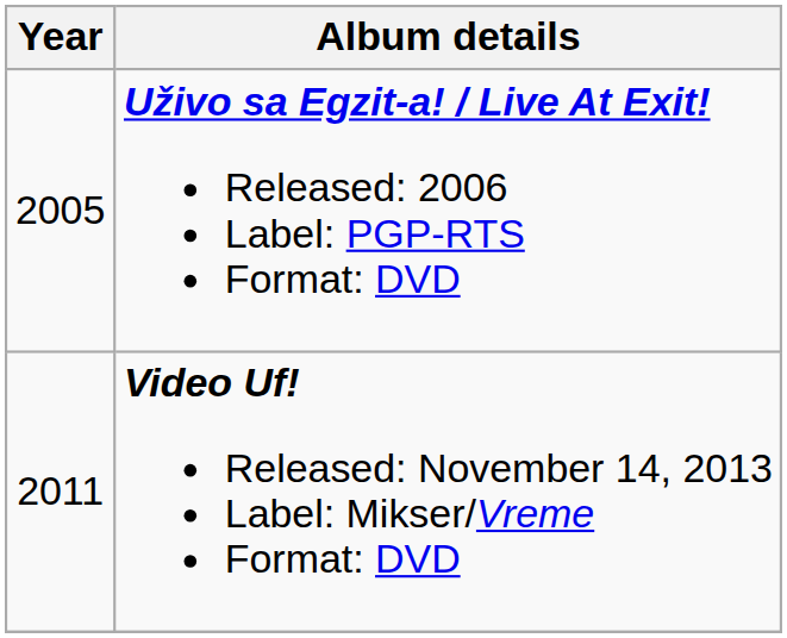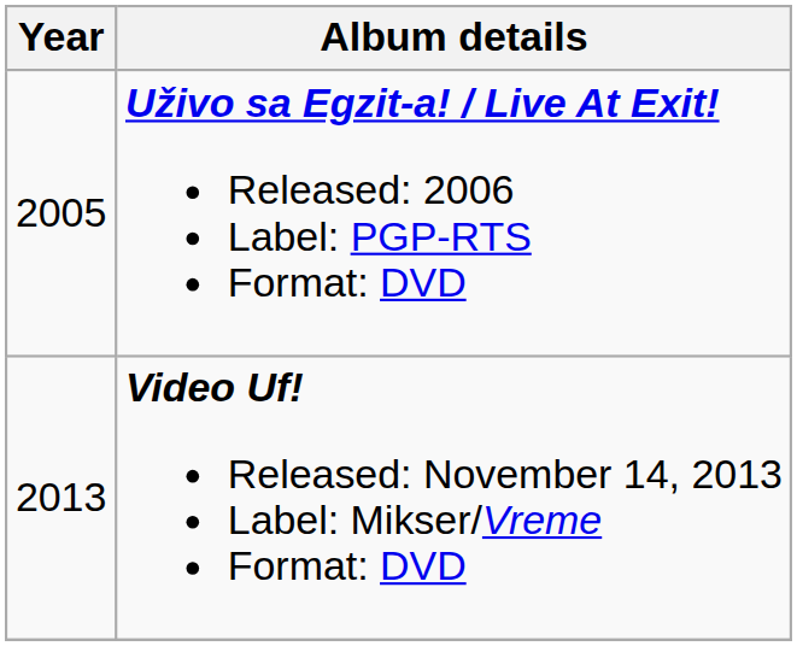row 3 | Year: 2011 -> 2013
